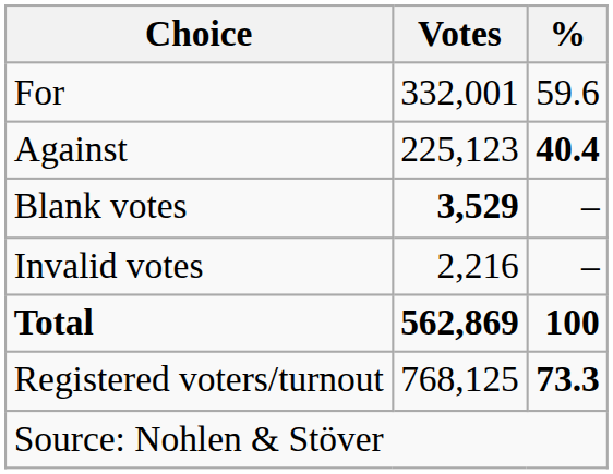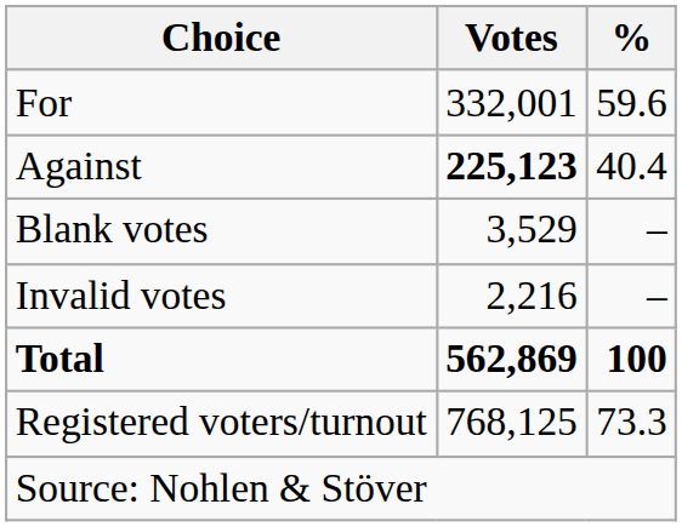Against | Votes: normal -> bold
Against | %: bold -> normal
Blank votes | Votes: bold -> normal
Registered voters/turnout | %: bold -> normal
